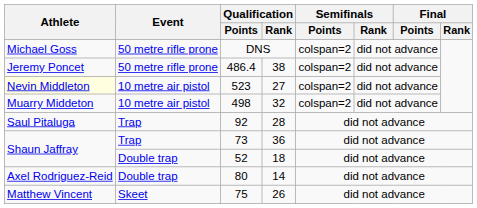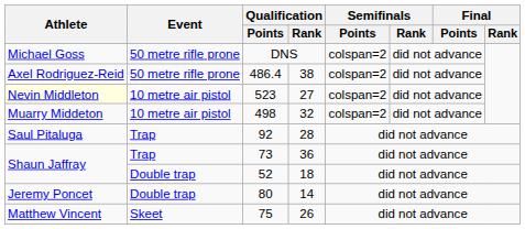486.4 | Athlete: Jeremy Poncet -> Axel Rodriguez-Reid
80 | Athlete: Axel Rodriguez-Reid -> Jeremy Poncet
